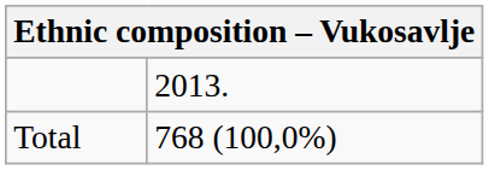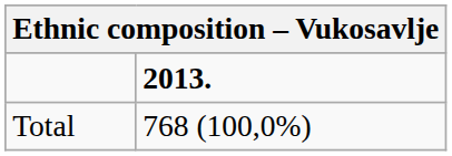row 2 | column 2: normal -> bold
